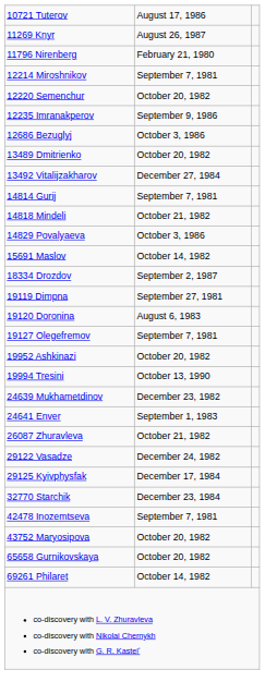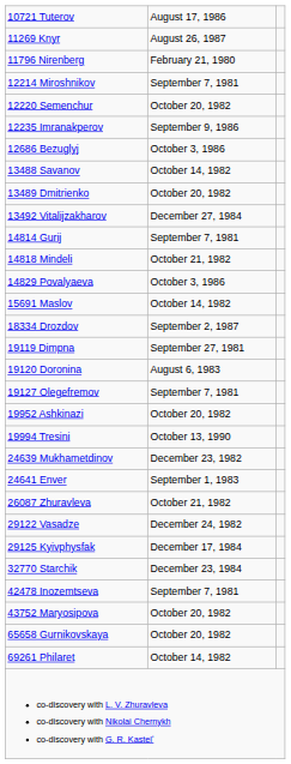+ row: 13488 Savanov | October 14, 1982
